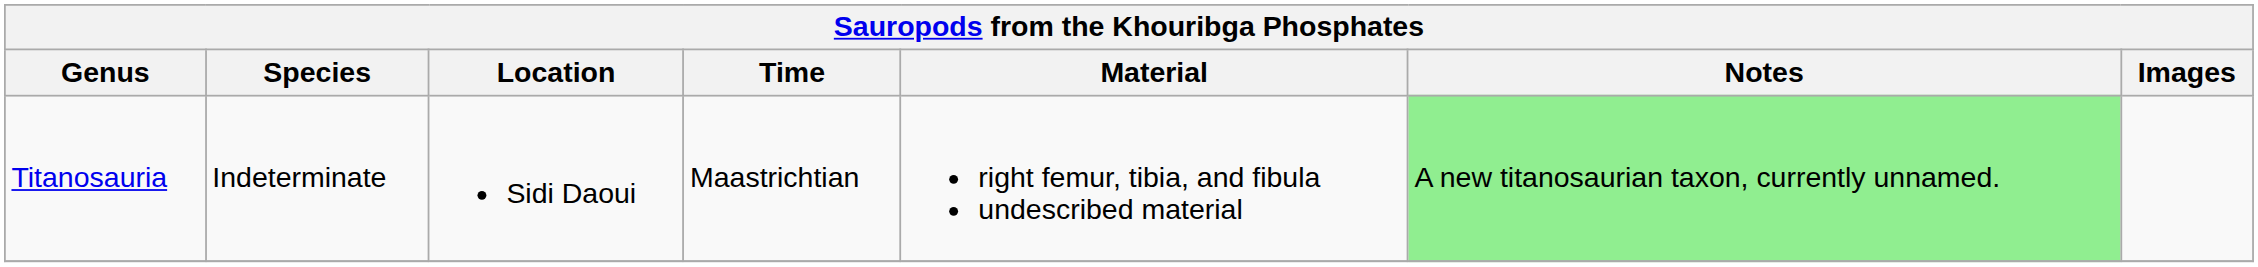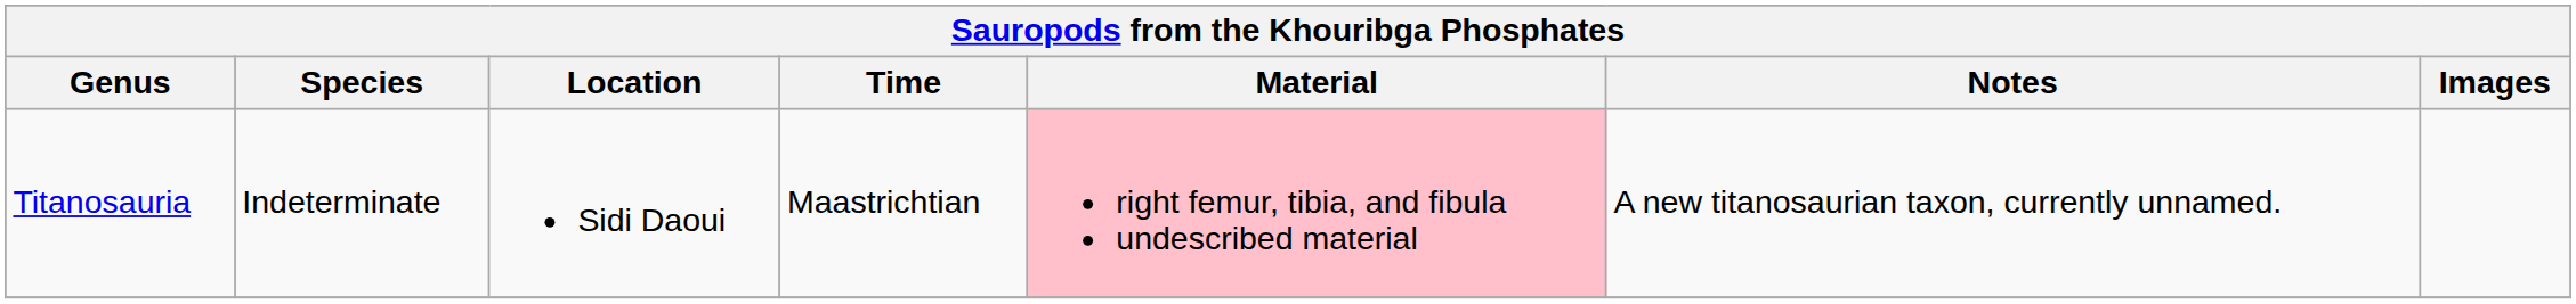Titanosauria | Material: no background -> pink background
Titanosauria | Notes: lightgreen background -> no background
